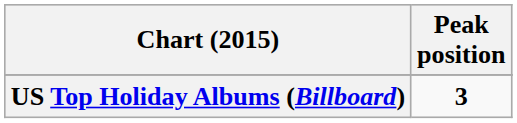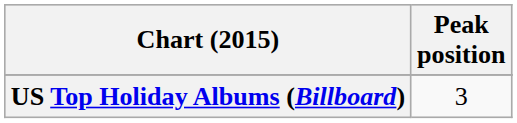US Top Holiday Albums (Billboard) | Peak position: bold -> normal
